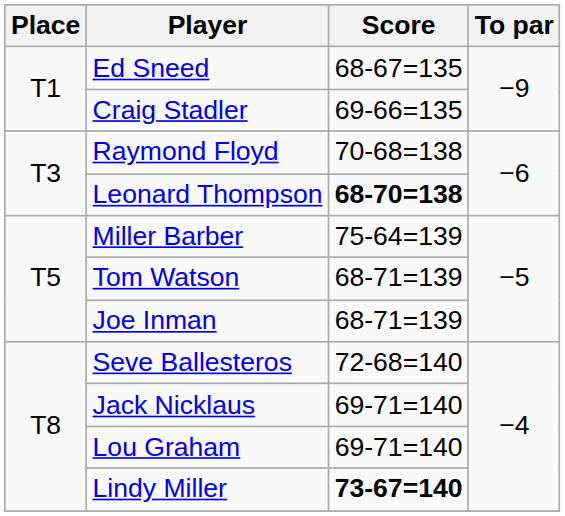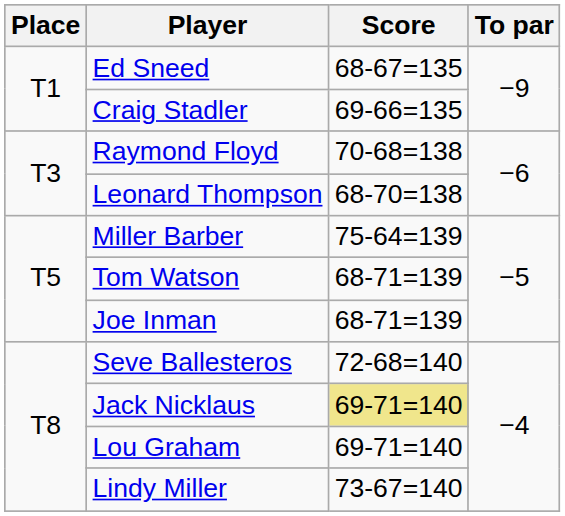Leonard Thompson | Score: bold -> normal
Jack Nicklaus | Score: no background -> khaki background
Lindy Miller | Score: bold -> normal
